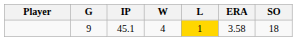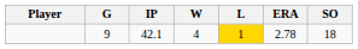row 2 | IP: 45.1 -> 42.1
row 2 | ERA: 3.58 -> 2.78
